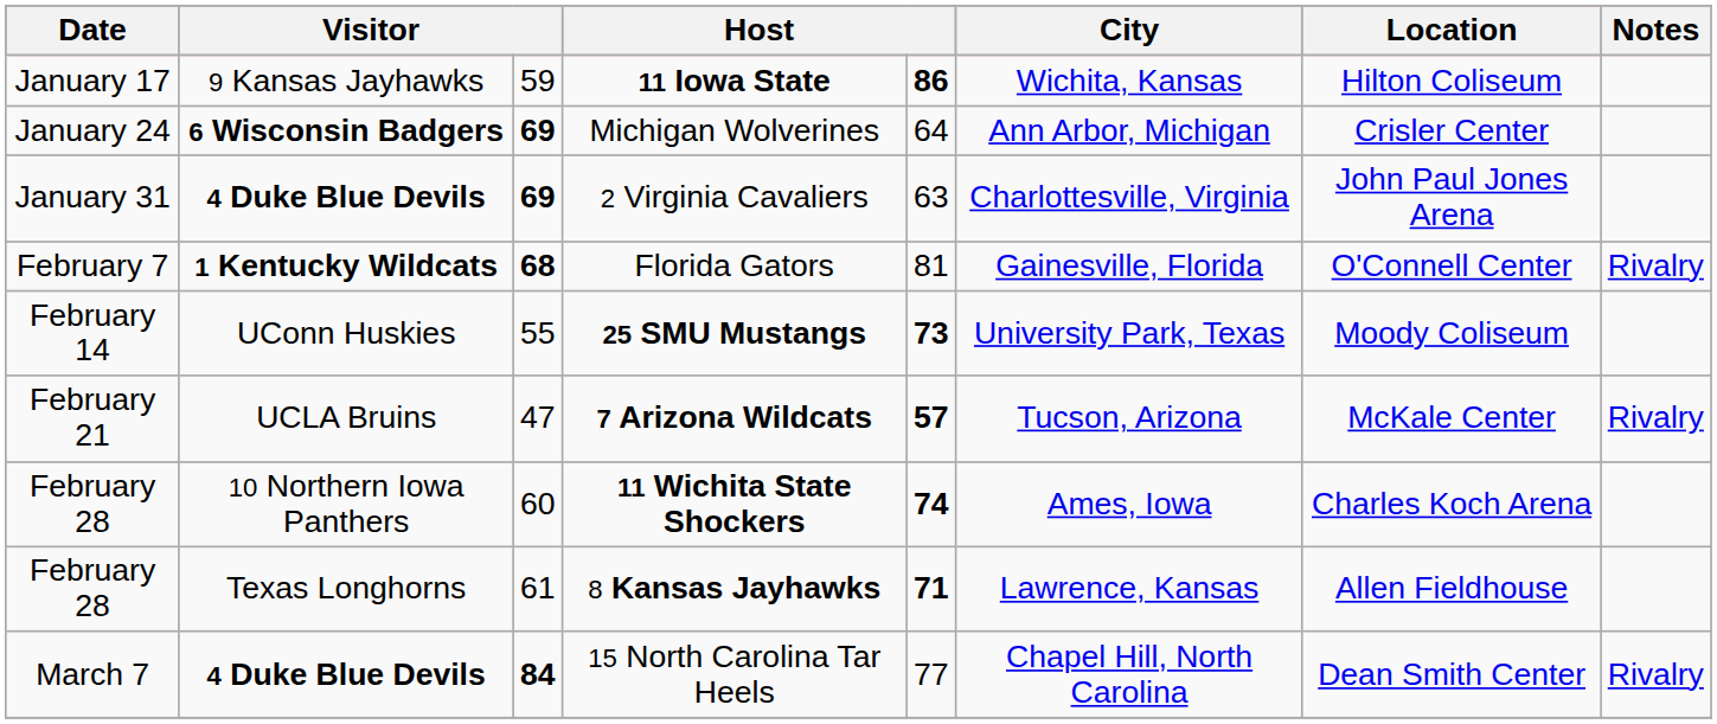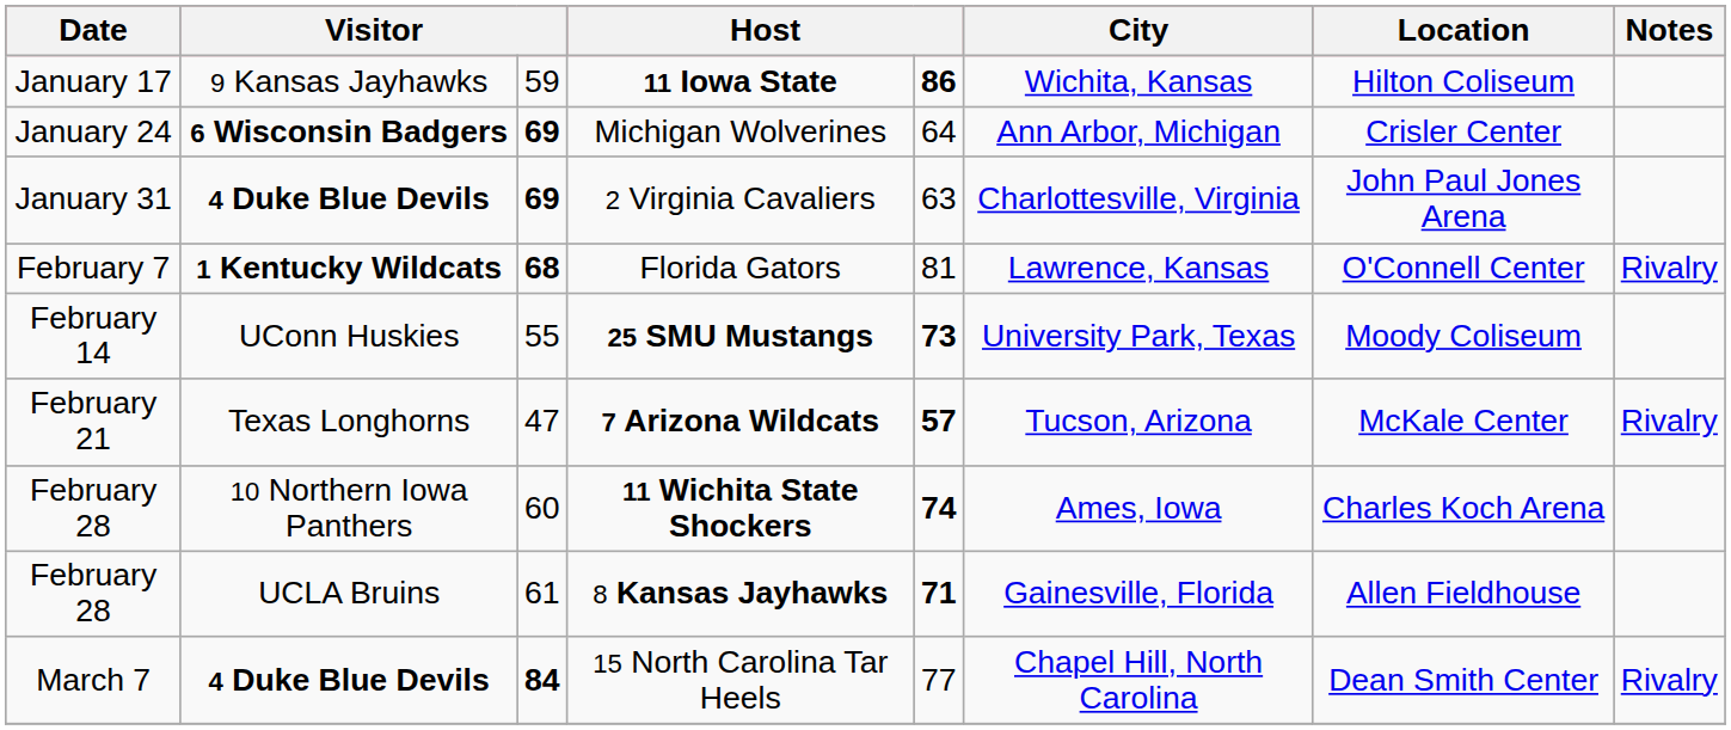Florida Gators | City: Gainesville, Florida -> Lawrence, Kansas
7 Arizona Wildcats | column 2: UCLA Bruins -> Texas Longhorns
8 Kansas Jayhawks | column 2: Texas Longhorns -> UCLA Bruins
8 Kansas Jayhawks | City: Lawrence, Kansas -> Gainesville, Florida
